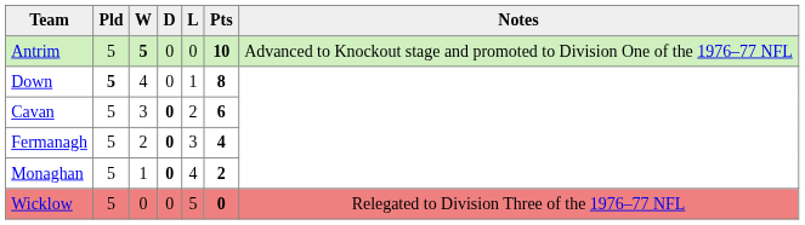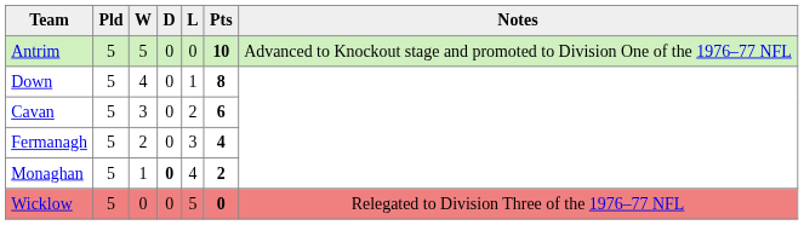Antrim | W: bold -> normal
Down | Pld: bold -> normal
Cavan | D: bold -> normal
Fermanagh | D: bold -> normal
